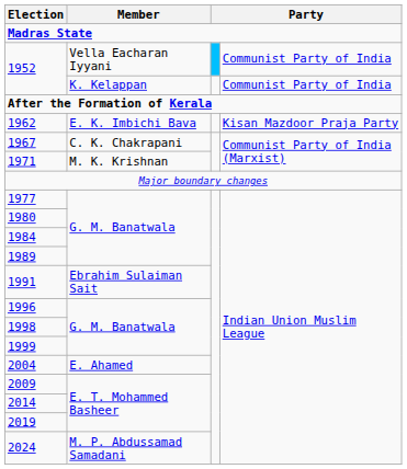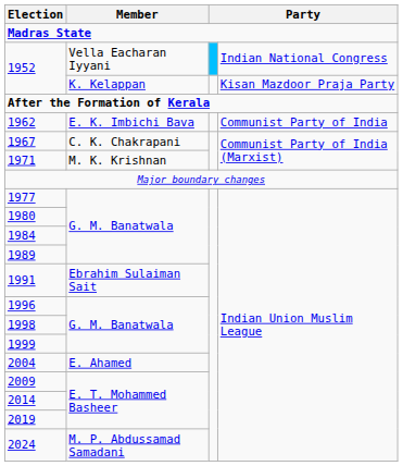1952 / Vella Eacharan Iyyani | column 4: Communist Party of India -> Indian National Congress
1952 / K. Kelappan | column 4: Communist Party of India -> Kisan Mazdoor Praja Party
1962 | column 4: Kisan Mazdoor Praja Party -> Communist Party of India
